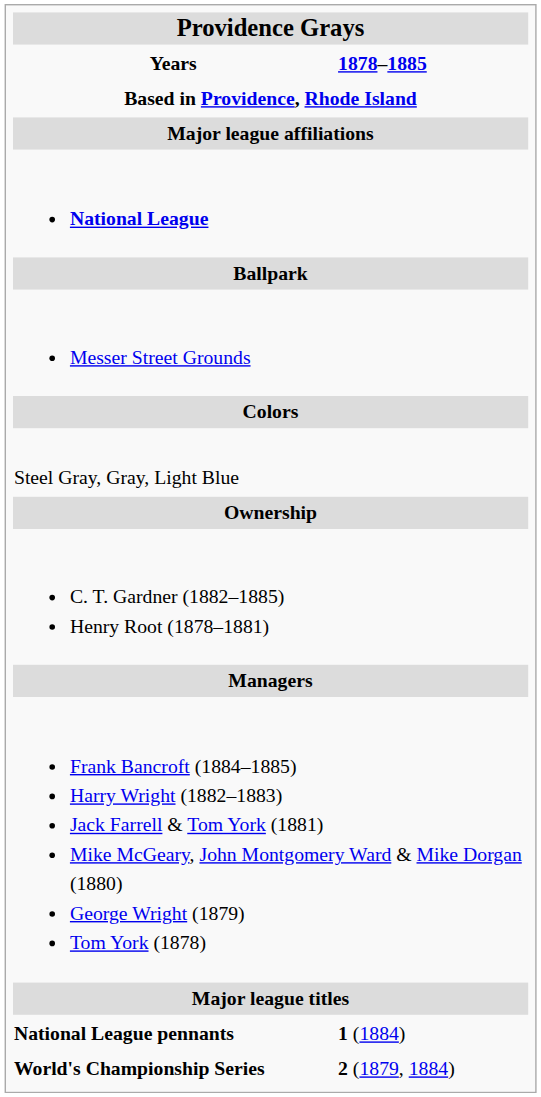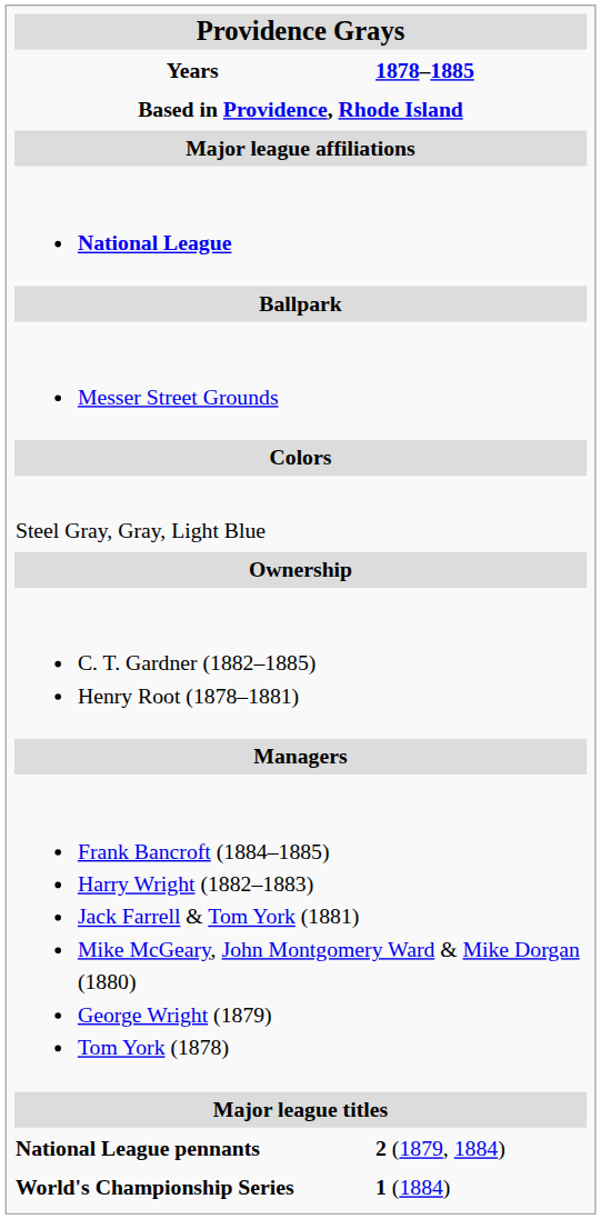National League pennants | column 2: 1 (1884) -> 2 (1879, 1884)
World's Championship Series | column 2: 2 (1879, 1884) -> 1 (1884)
